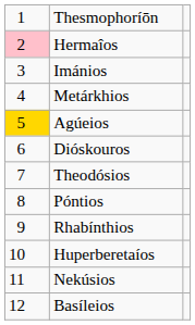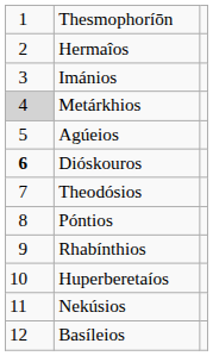Hermaîos | column 1: pink background -> no background
Metárkhios | column 1: no background -> lightgrey background
Agúeios | column 1: gold background -> no background
Dióskouros | column 1: normal -> bold
